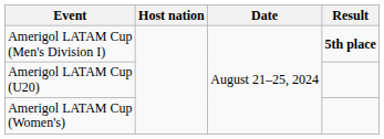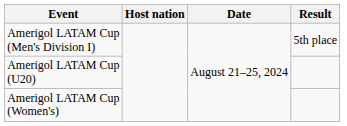Amerigol LATAM Cup (Men's Division I) | Result: bold -> normal
